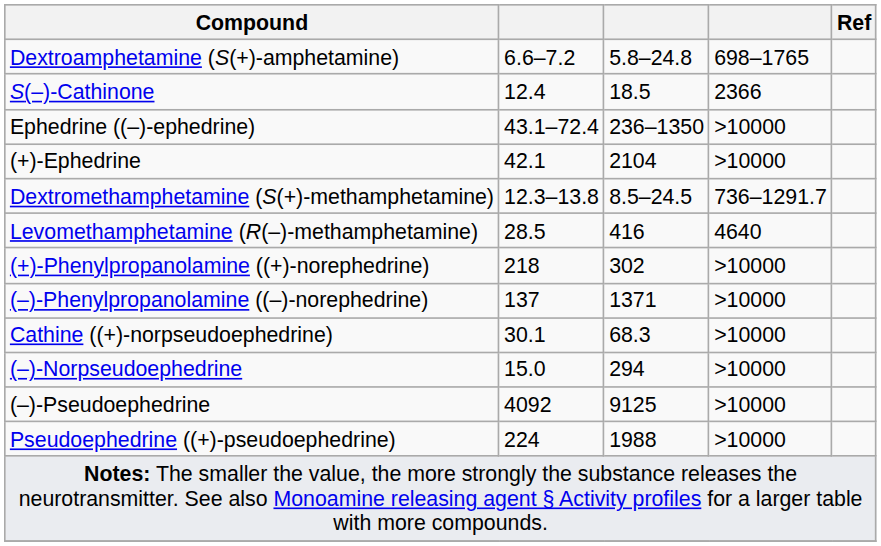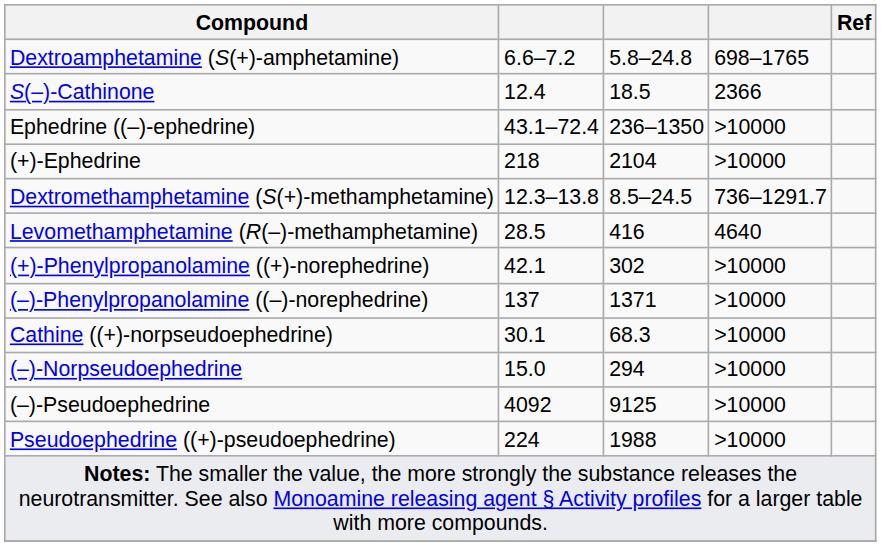(+)-Ephedrine | column 2: 42.1 -> 218
(+)-Phenylpropanolamine ((+)-norephedrine) | column 2: 218 -> 42.1
